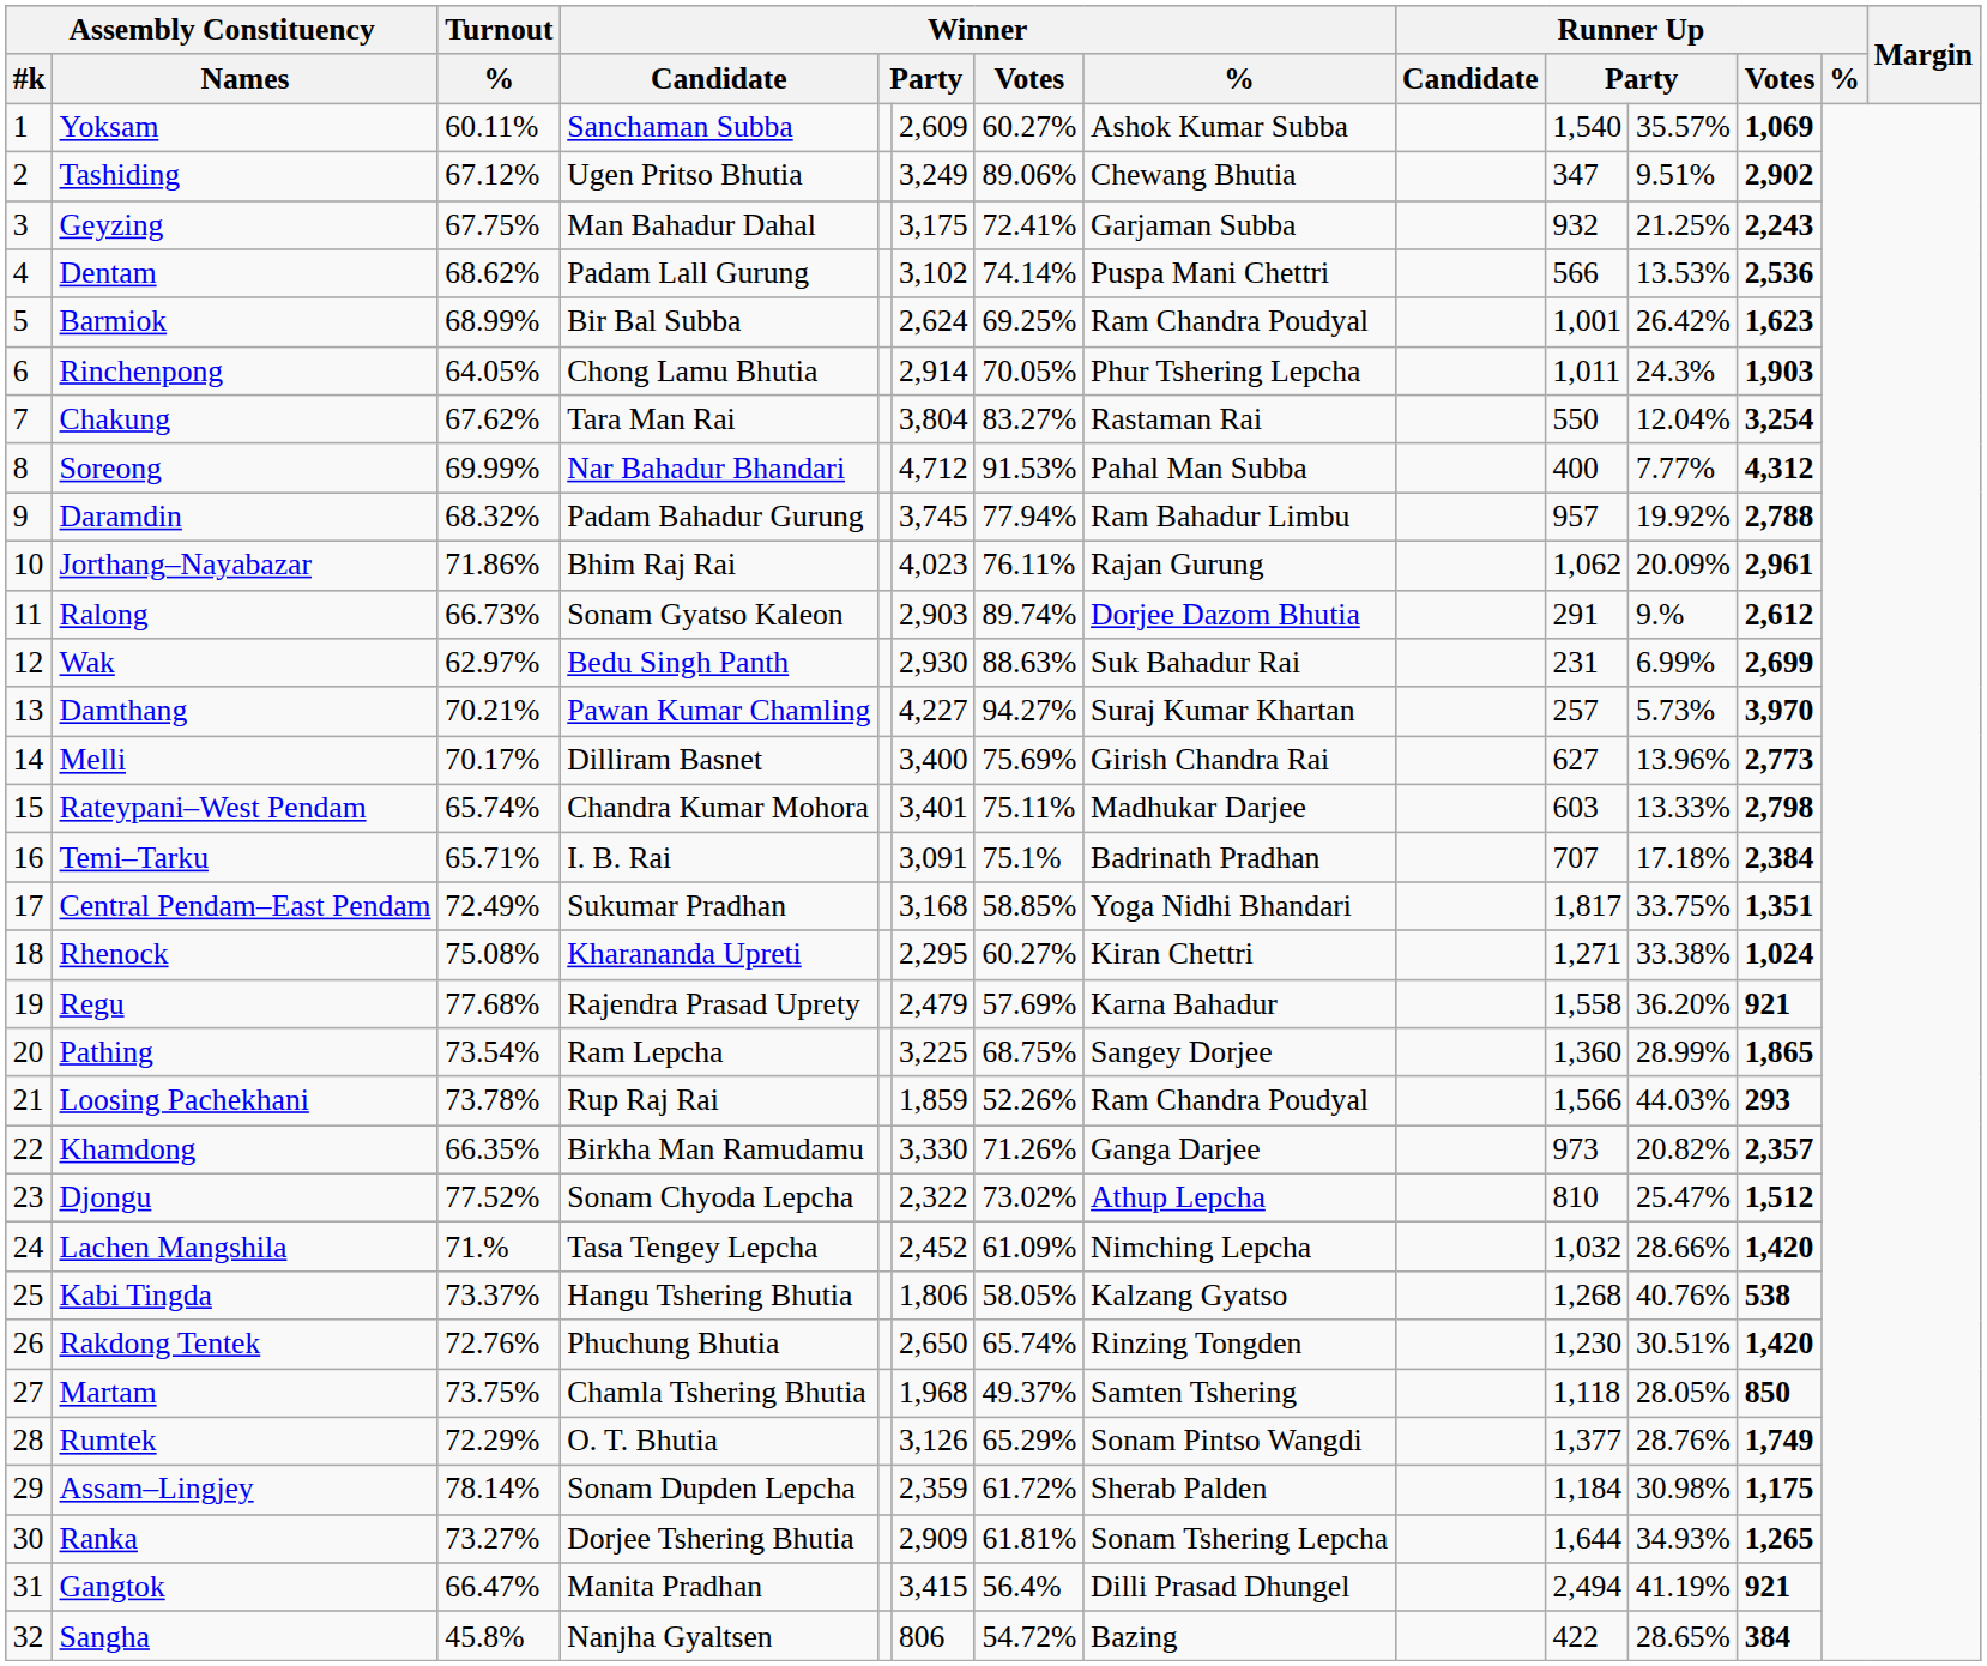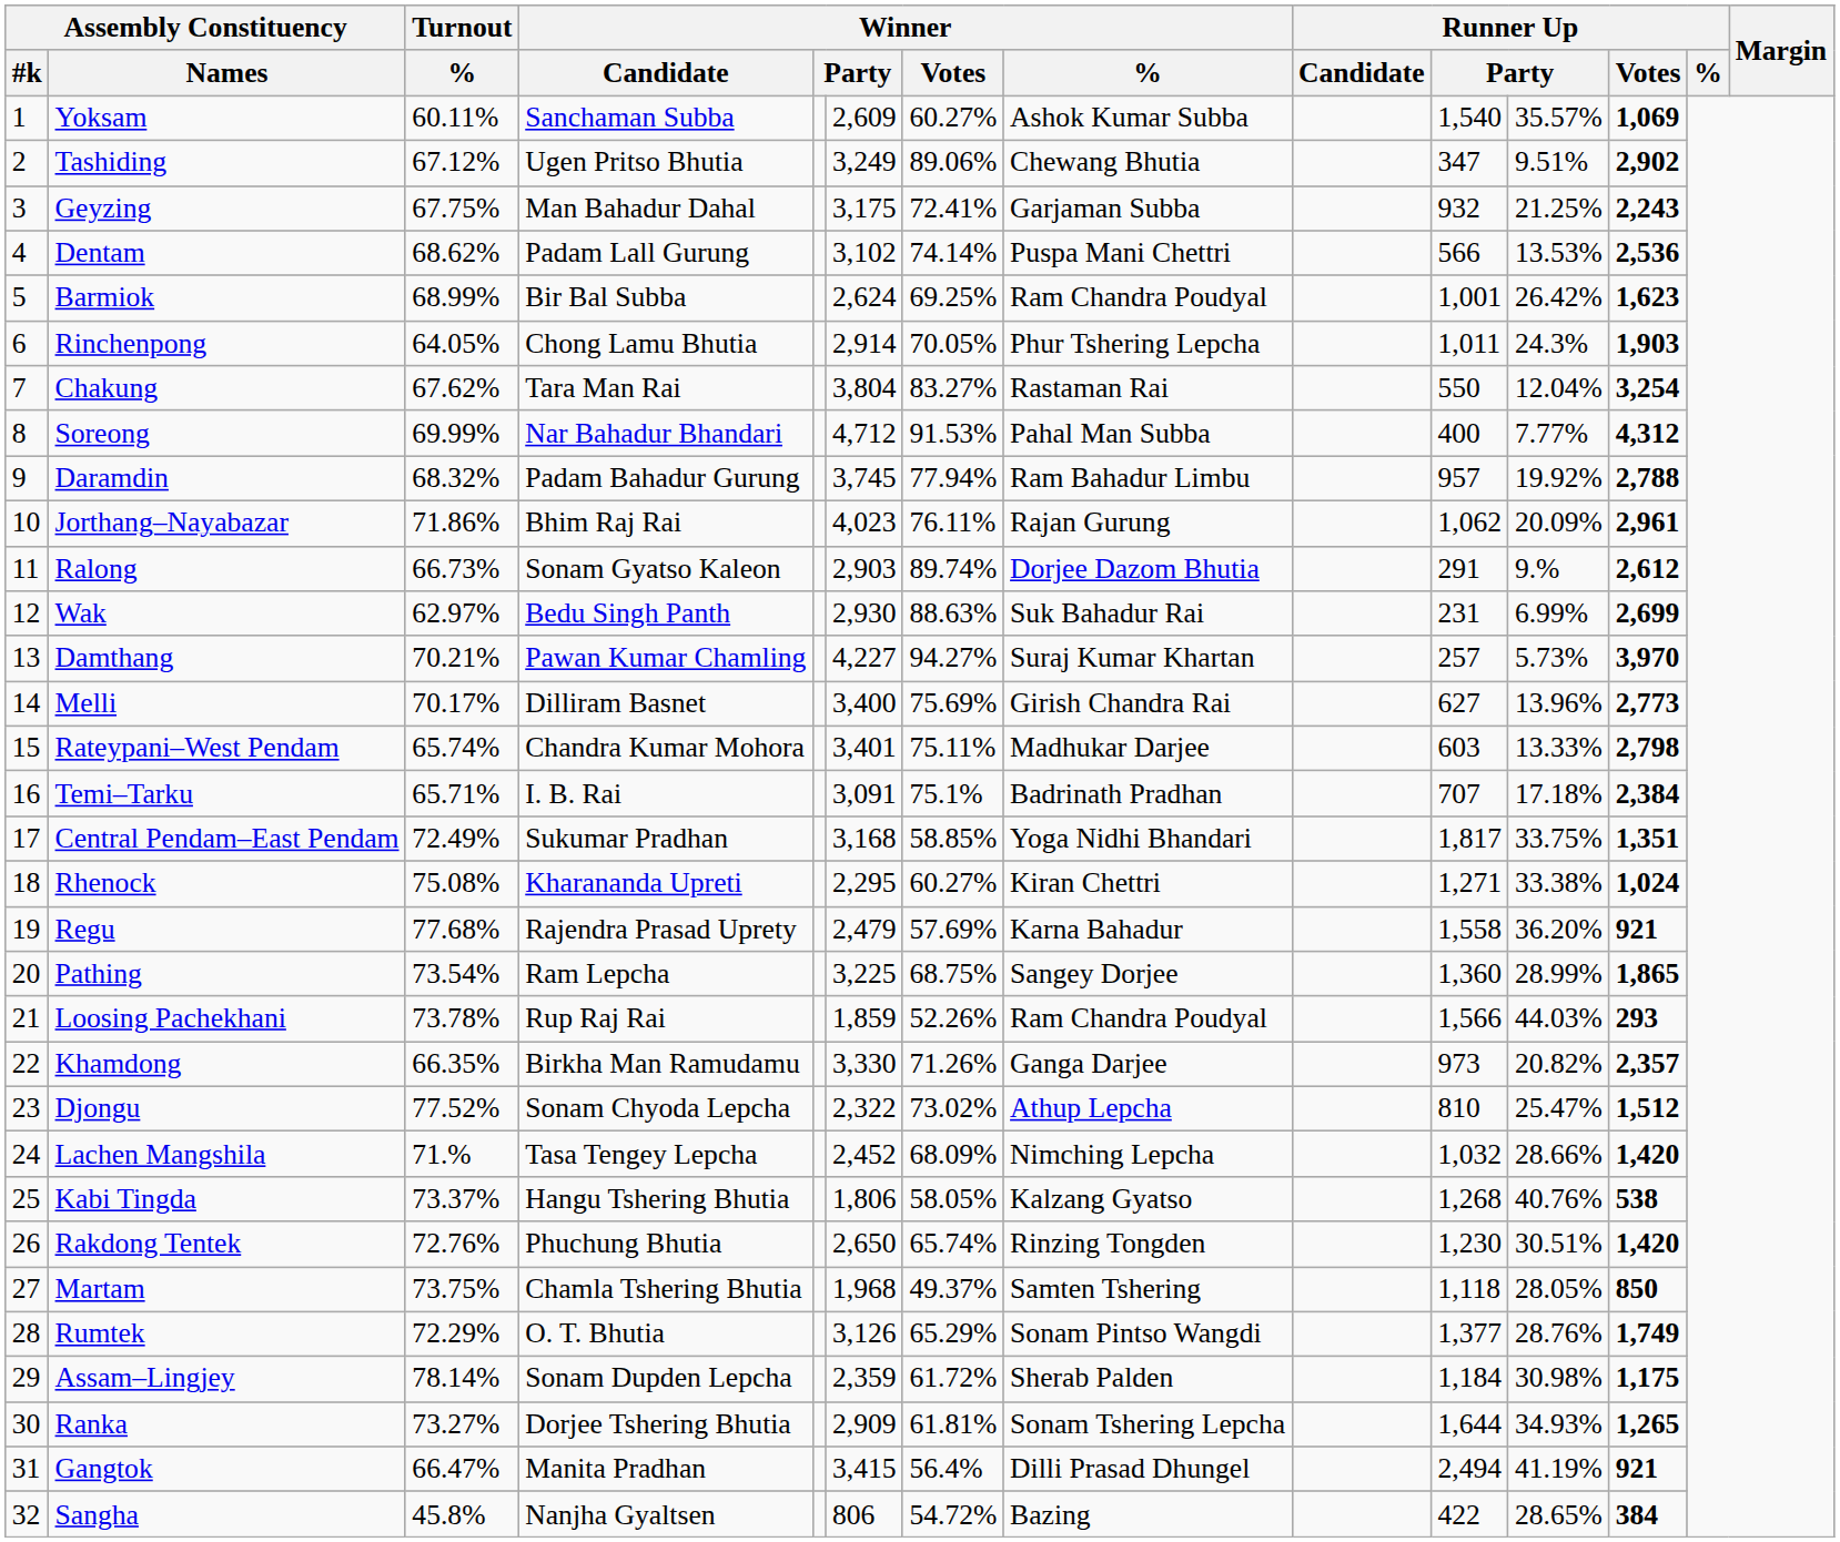Lachen Mangshila | Winner / Votes: 61.09% -> 68.09%
